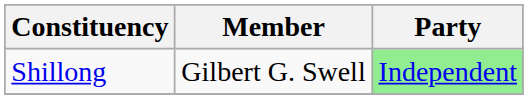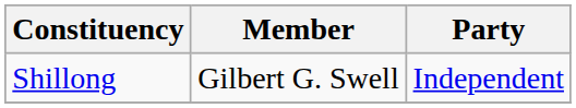Shillong | Party: lightgreen background -> no background
